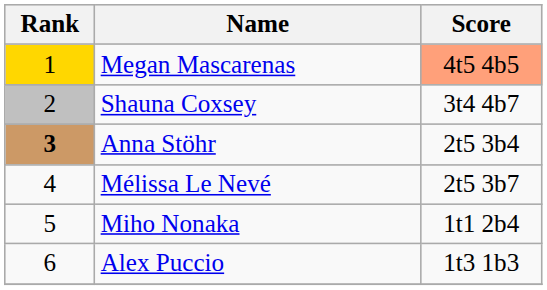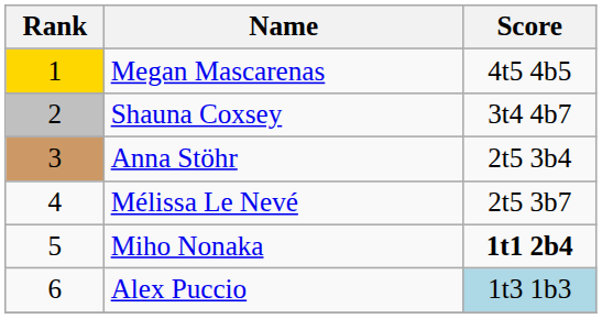Megan Mascarenas | Score: lightsalmon background -> no background
Anna Stöhr | Rank: bold -> normal
Miho Nonaka | Score: normal -> bold
Alex Puccio | Score: no background -> lightblue background
